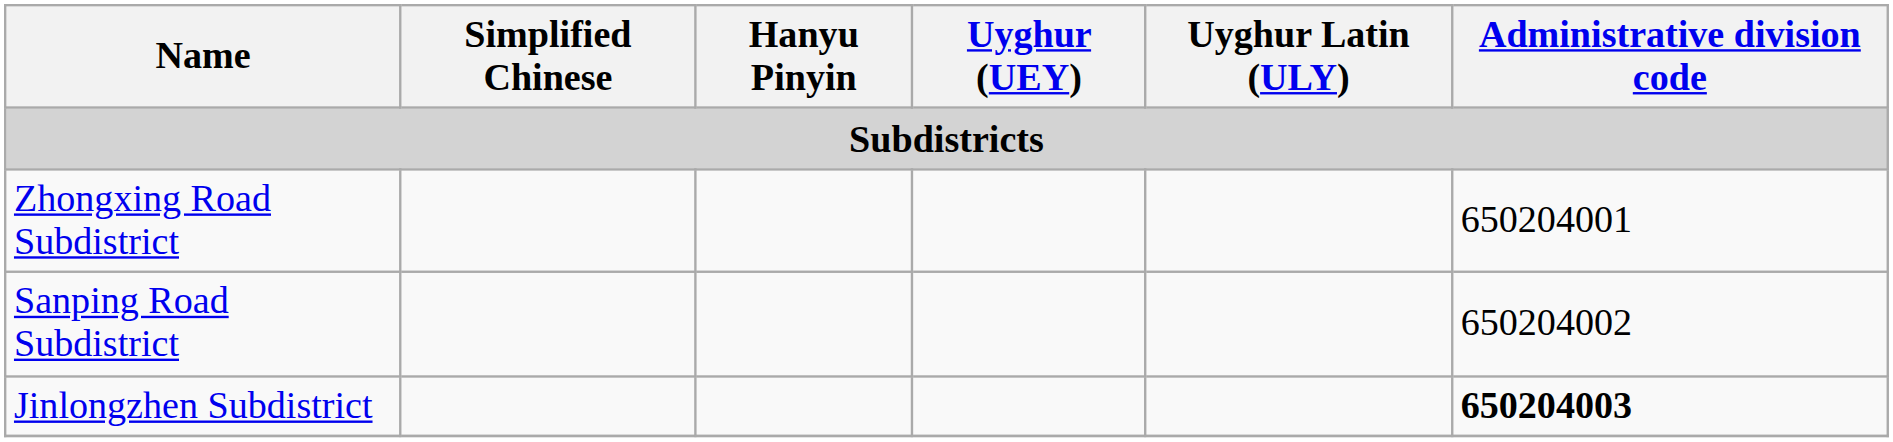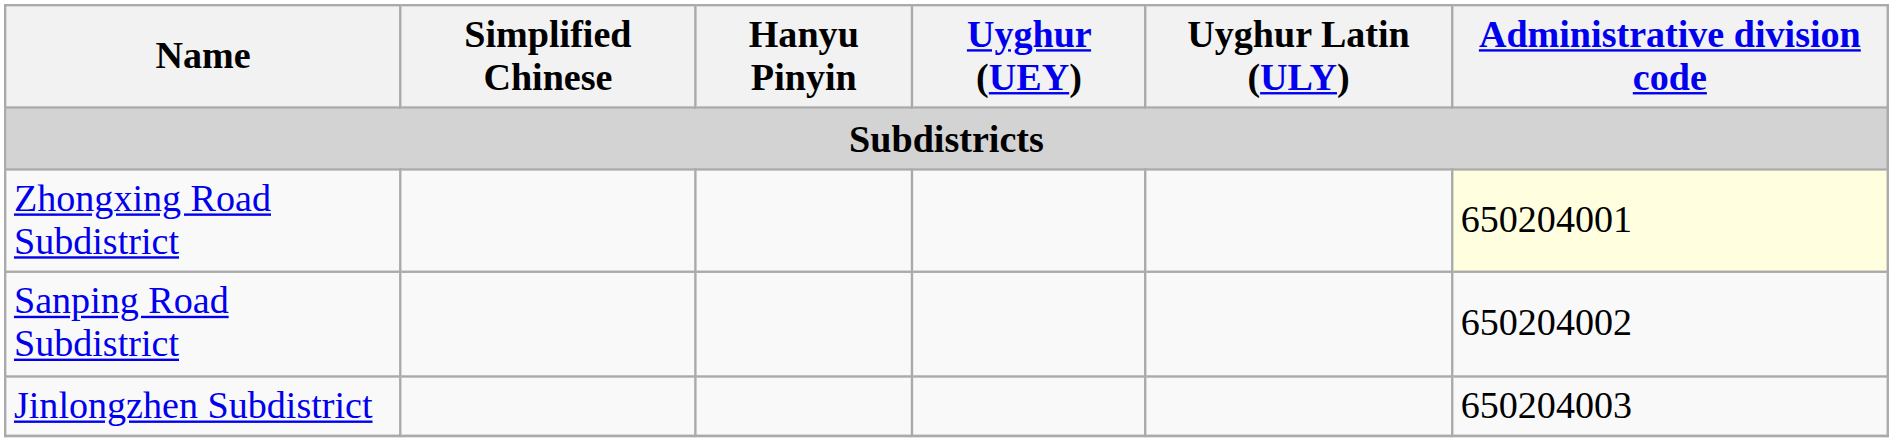Zhongxing Road Subdistrict | Administrative division code: no background -> lightyellow background
Jinlongzhen Subdistrict | Administrative division code: bold -> normal
